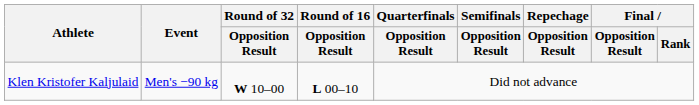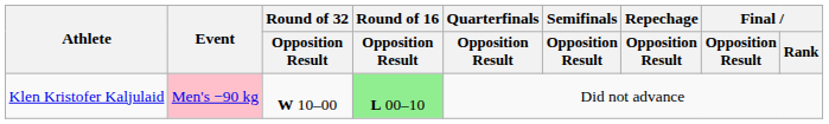Klen Kristofer Kaljulaid | Event: no background -> pink background
Klen Kristofer Kaljulaid | Round of 16 / Opposition Result: no background -> lightgreen background
